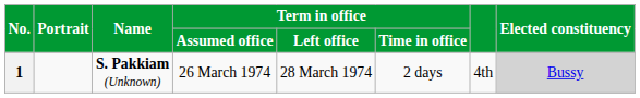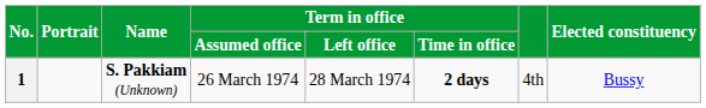1 | Term in office / Time in office: normal -> bold
1 | Elected constituency: lightgrey background -> no background
